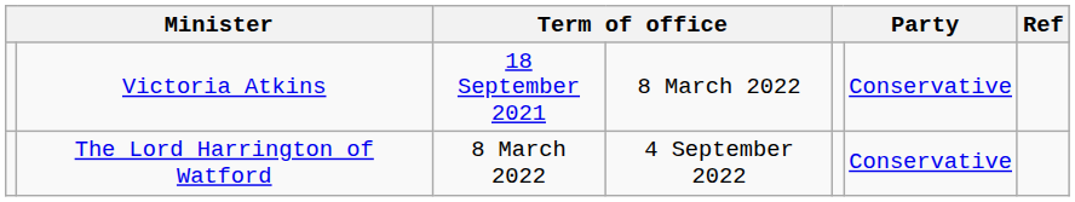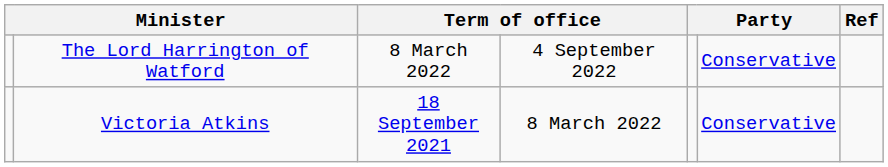rows swapped: Victoria Atkins <-> The Lord Harrington of Watford
